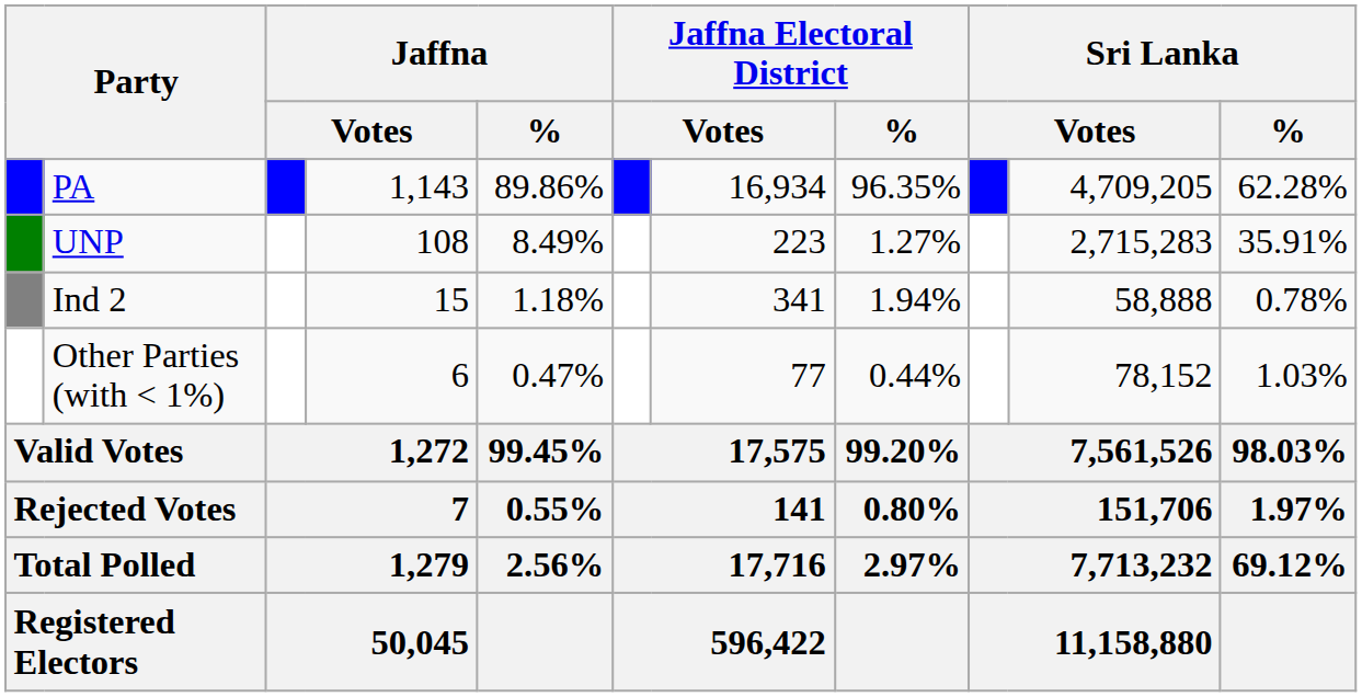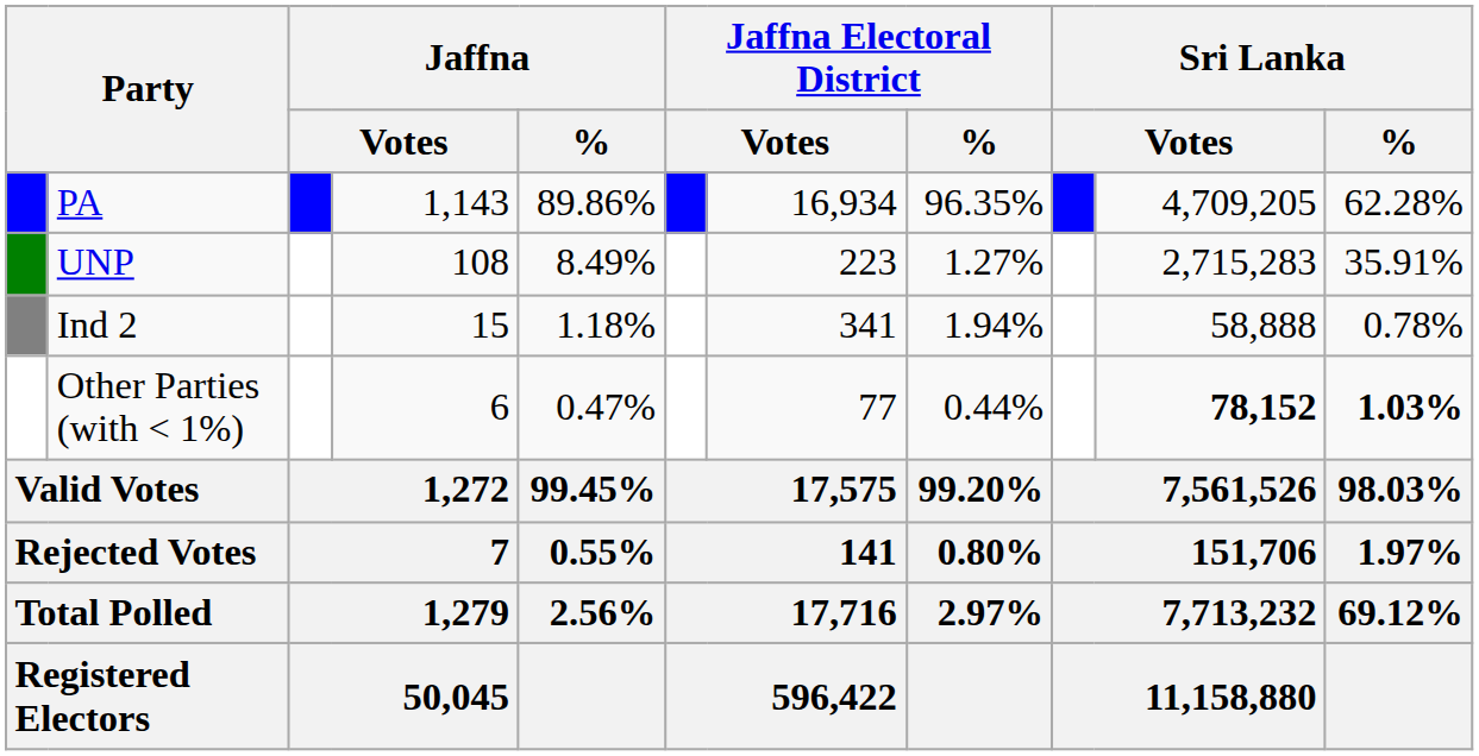Other Parties (with < 1%) | column 10: normal -> bold
Other Parties (with < 1%) | Sri Lanka / %: normal -> bold
